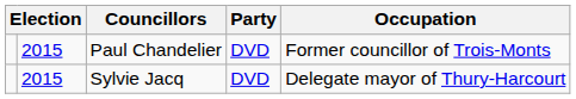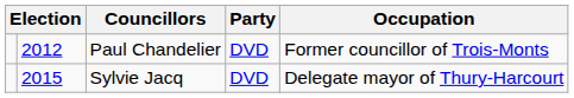Paul Chandelier | column 2: 2015 -> 2012
